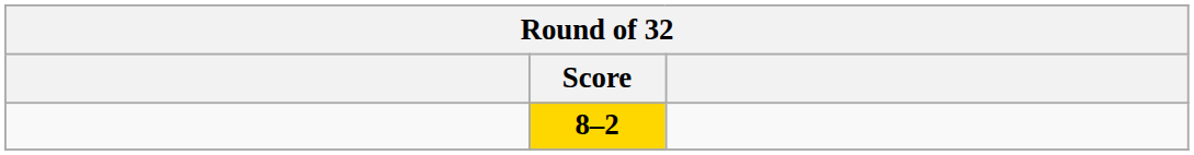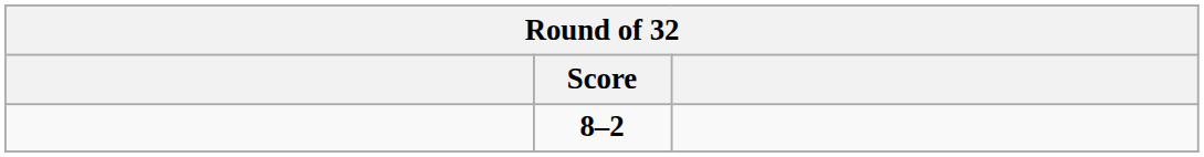row 3 | Score: gold background -> no background
